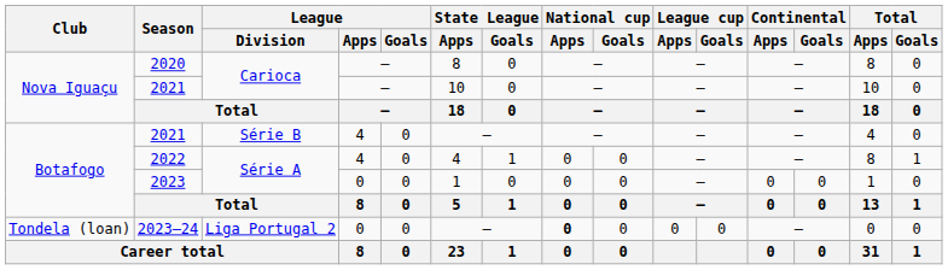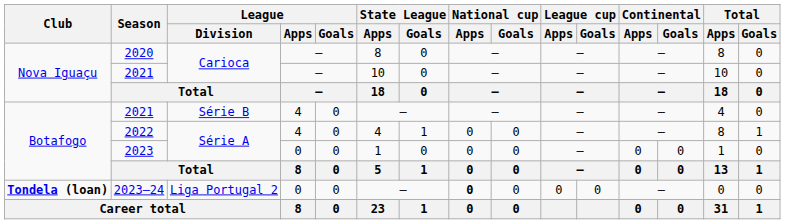2023–24 | Club: normal -> bold
